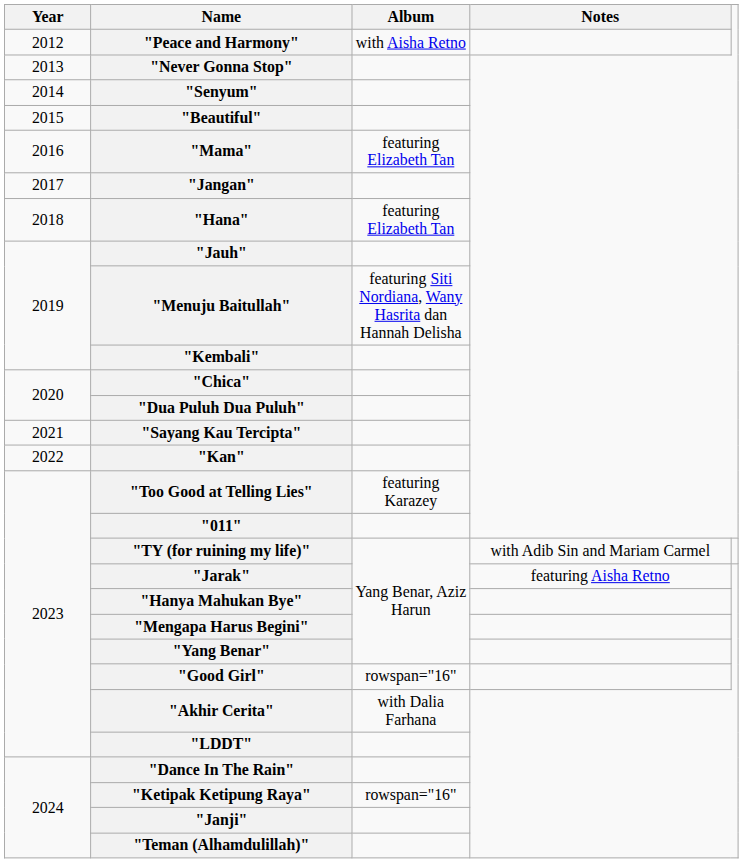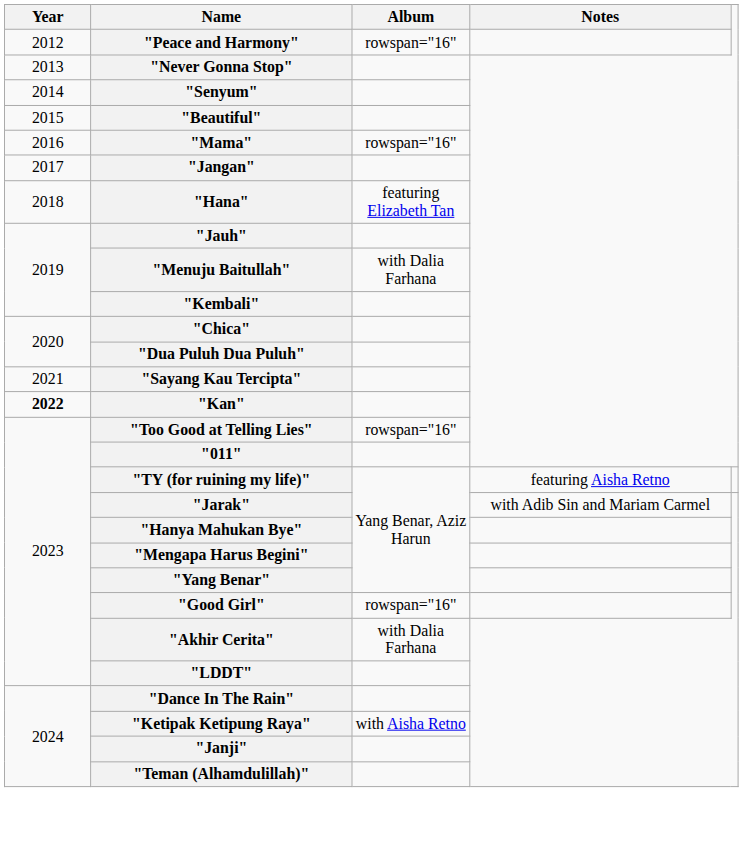"Peace and Harmony" | Album: with Aisha Retno -> rowspan="16"
"Mama" | Album: featuring Elizabeth Tan -> rowspan="16"
"Menuju Baitullah" | Album: featuring Siti Nordiana, Wany Hasrita dan Hannah Delisha -> with Dalia Farhana
"Kan" | Year: normal -> bold
"Too Good at Telling Lies" | Album: featuring Karazey -> rowspan="16"
"TY (for ruining my life)" | Notes: with Adib Sin and Mariam Carmel -> featuring Aisha Retno
"Jarak" | Notes: featuring Aisha Retno -> with Adib Sin and Mariam Carmel
"Ketipak Ketipung Raya" | Album: rowspan="16" -> with Aisha Retno
